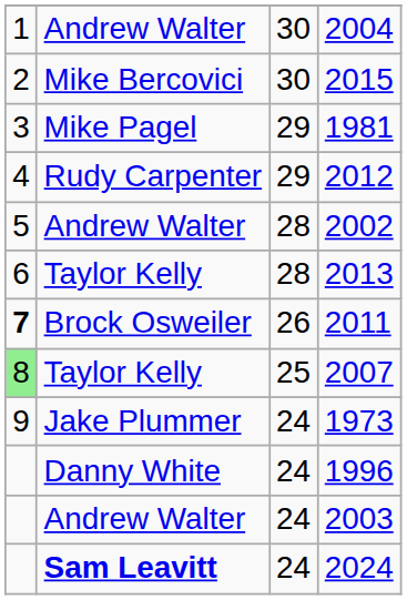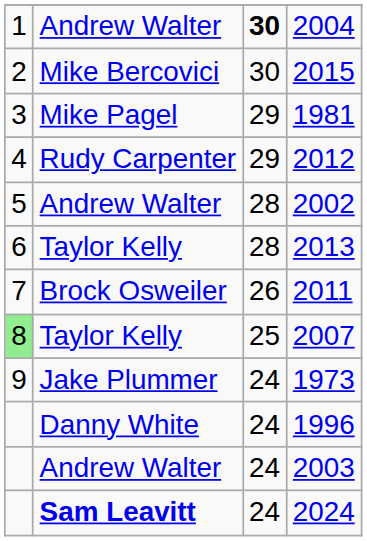2004 | column 3: normal -> bold
2011 | column 1: bold -> normal
